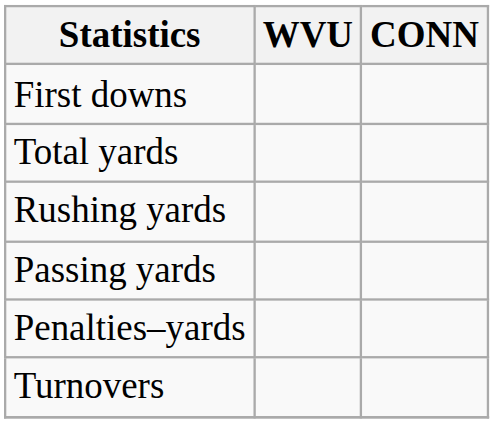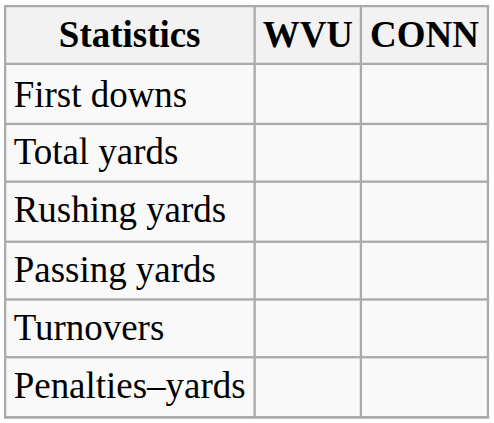rows swapped: Turnovers <-> Penalties–yards
